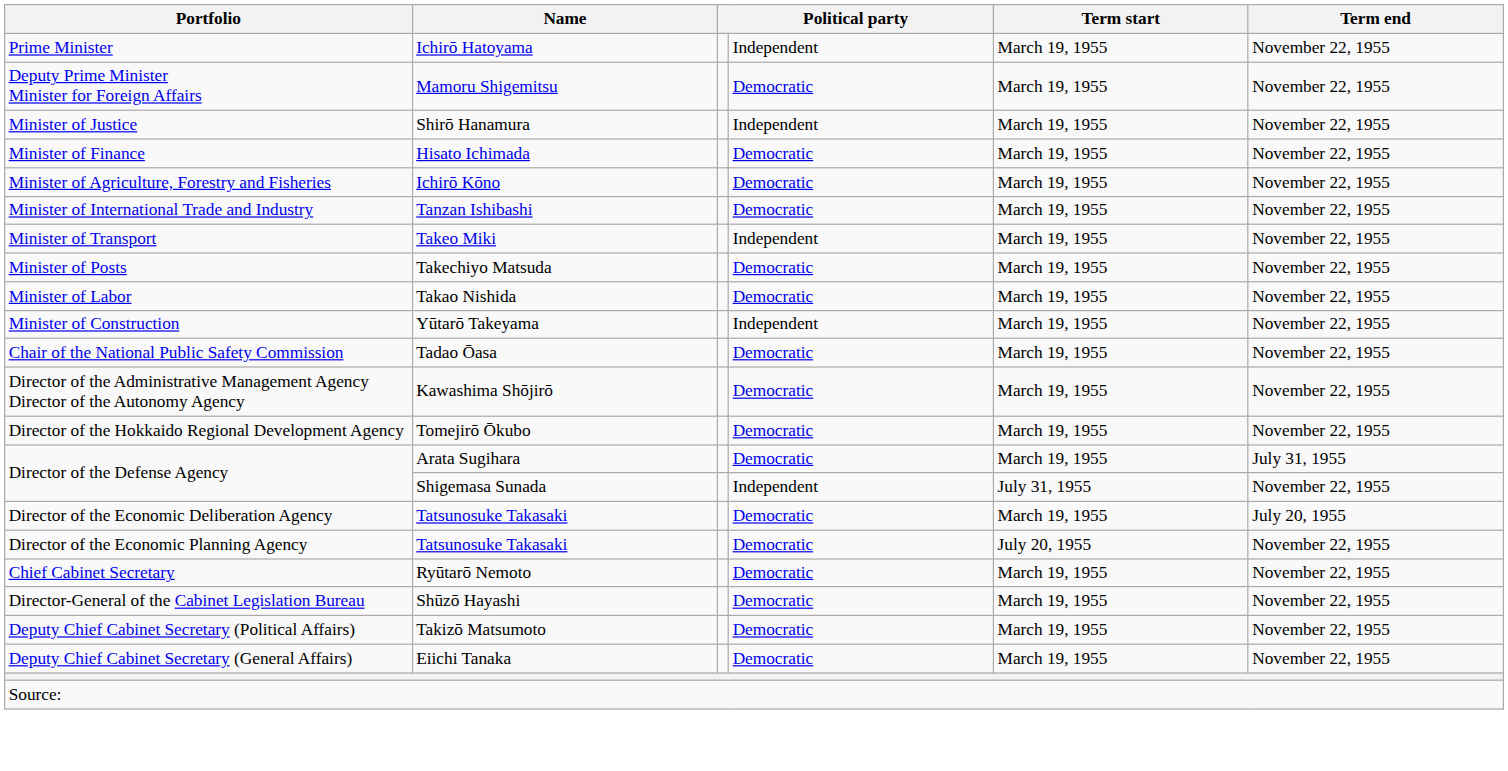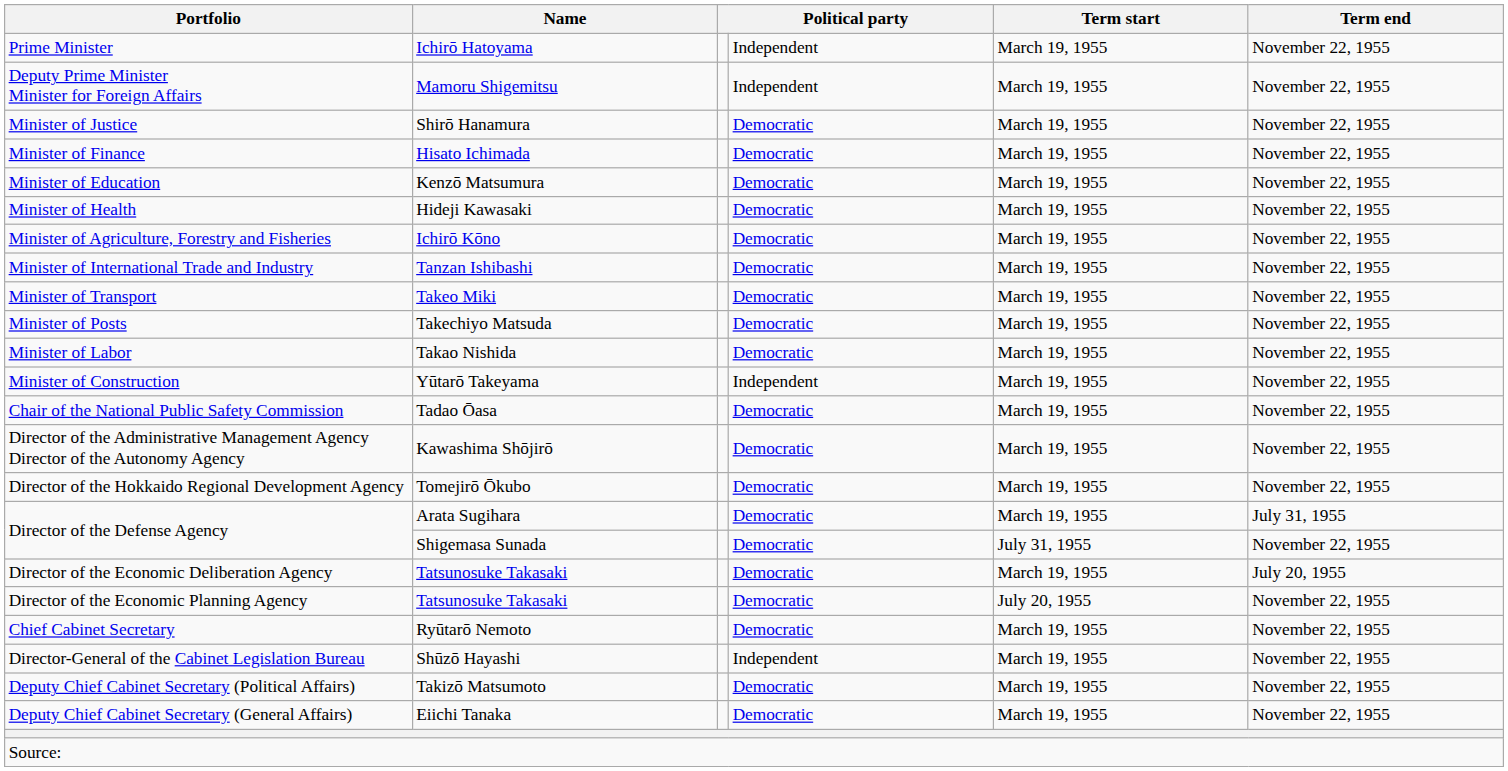Deputy Prime Minister Minister for Foreign Affairs | column 4: Democratic -> Independent
Minister of Justice | column 4: Independent -> Democratic
+ row: Minister of Education | Kenzō Matsumura | Democratic | March 19, 1955 | November 22, 1955
+ row: Minister of Health | Hideji Kawasaki | Democratic | March 19, 1955 | November 22, 1955
Minister of Transport | column 4: Independent -> Democratic
Director of the Defense Agency / Shigemasa Sunada | column 4: Independent -> Democratic
Director-General of the Cabinet Legislation Bureau | column 4: Democratic -> Independent
